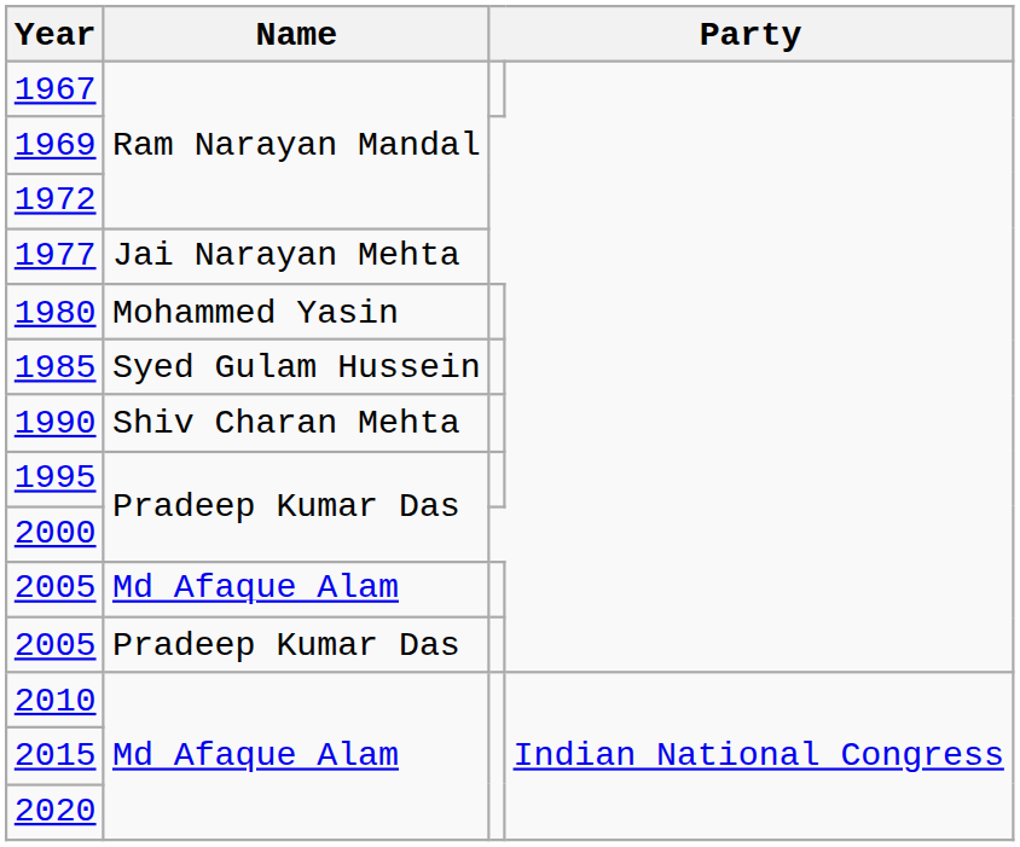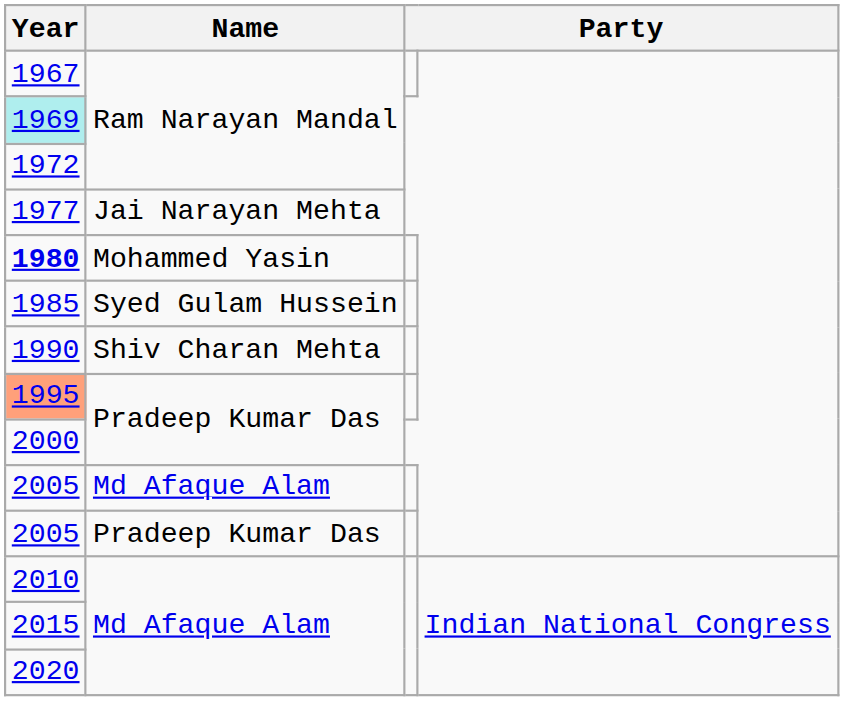1969 | Year: no background -> paleturquoise background
1980 | Year: normal -> bold
1995 | Year: no background -> lightsalmon background
